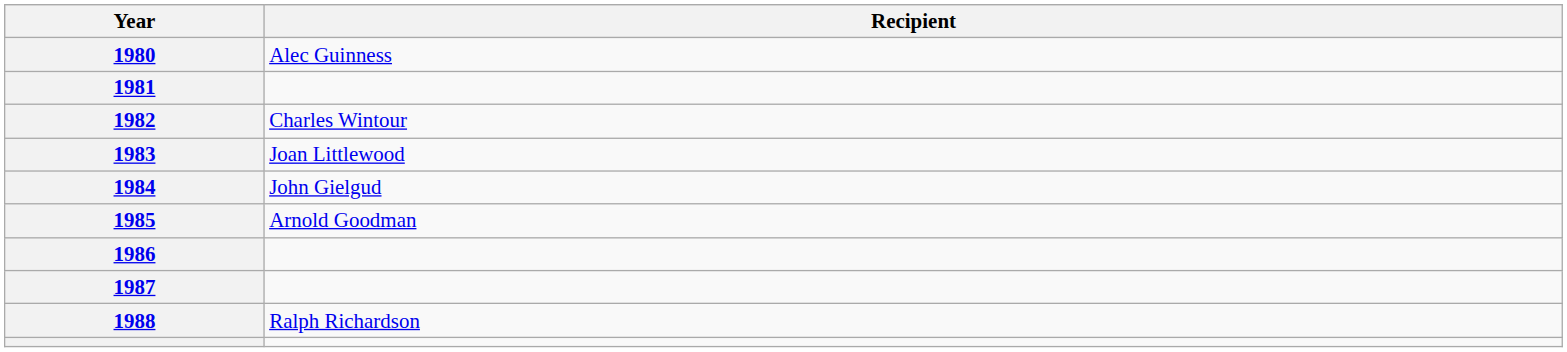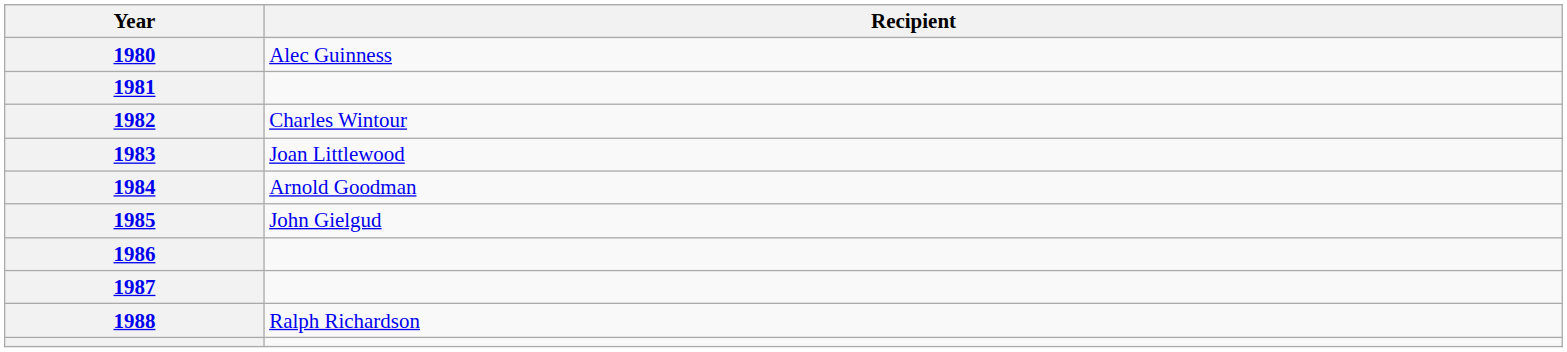1984 | Recipient: John Gielgud -> Arnold Goodman
1985 | Recipient: Arnold Goodman -> John Gielgud
